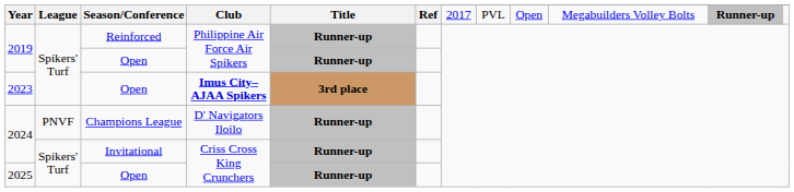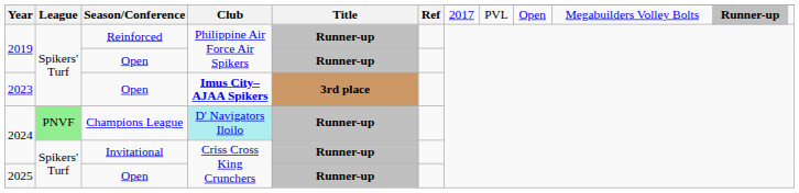2024 / Champions League | League: no background -> lightgreen background
2024 / Champions League | Club: no background -> paleturquoise background
